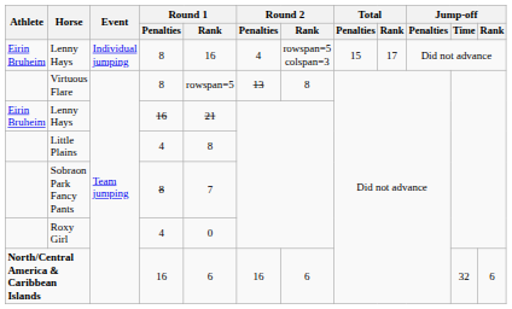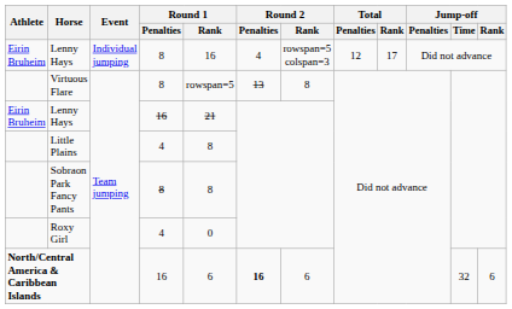Lenny Hays / 8 | Total / Penalties: 15 -> 12
Sobraon Park Fancy Pants | Round 1 / Rank: 7 -> 8
North/Central America & Caribbean Islands | Round 2 / Penalties: normal -> bold
